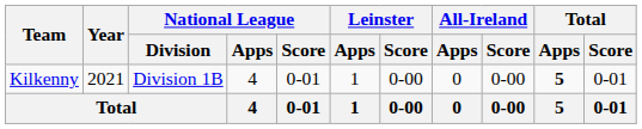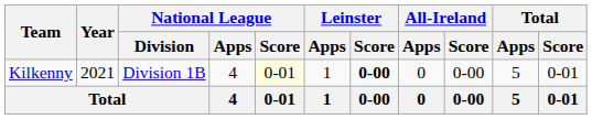Kilkenny | National League / Score: no background -> lightyellow background
Kilkenny | Leinster / Score: normal -> bold
Kilkenny | Total / Apps: bold -> normal
